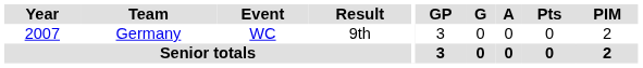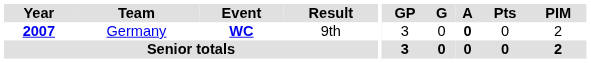Germany | Year: normal -> bold
Germany | Event: normal -> bold
Germany | A: normal -> bold
